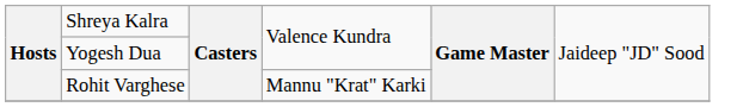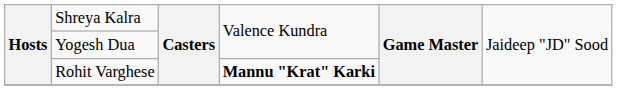Rohit Varghese | column 4: normal -> bold
